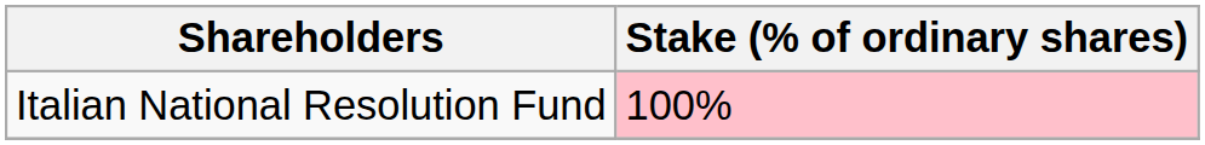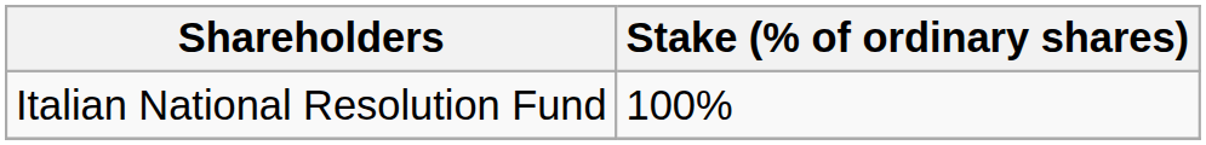Italian National Resolution Fund | Stake (% of ordinary shares): pink background -> no background
